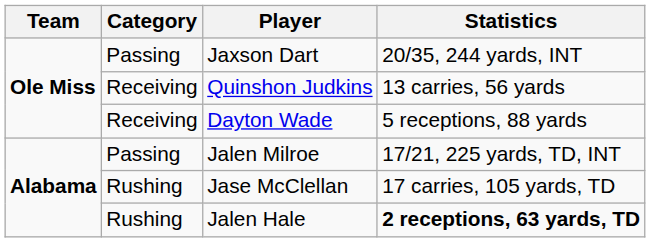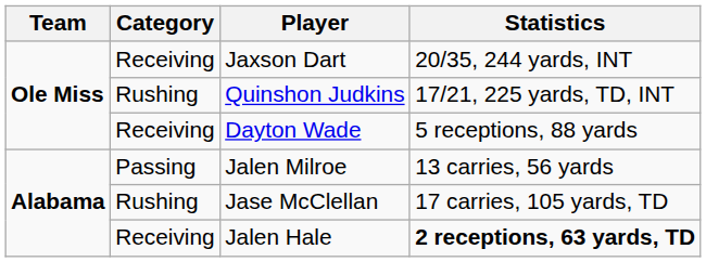Jaxson Dart | Category: Passing -> Receiving
Quinshon Judkins | Category: Receiving -> Rushing
Quinshon Judkins | Statistics: 13 carries, 56 yards -> 17/21, 225 yards, TD, INT
Jalen Milroe | Statistics: 17/21, 225 yards, TD, INT -> 13 carries, 56 yards
Jalen Hale | Category: Rushing -> Receiving
